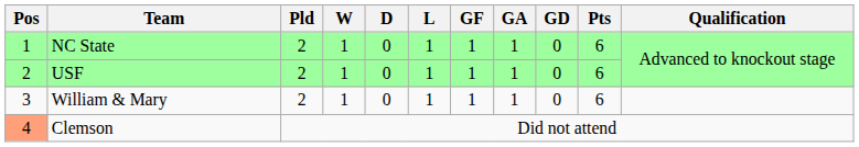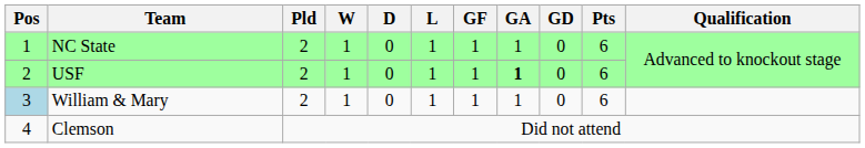USF | GA: normal -> bold
William & Mary | Pos: no background -> lightblue background
Clemson | Pos: lightsalmon background -> no background
